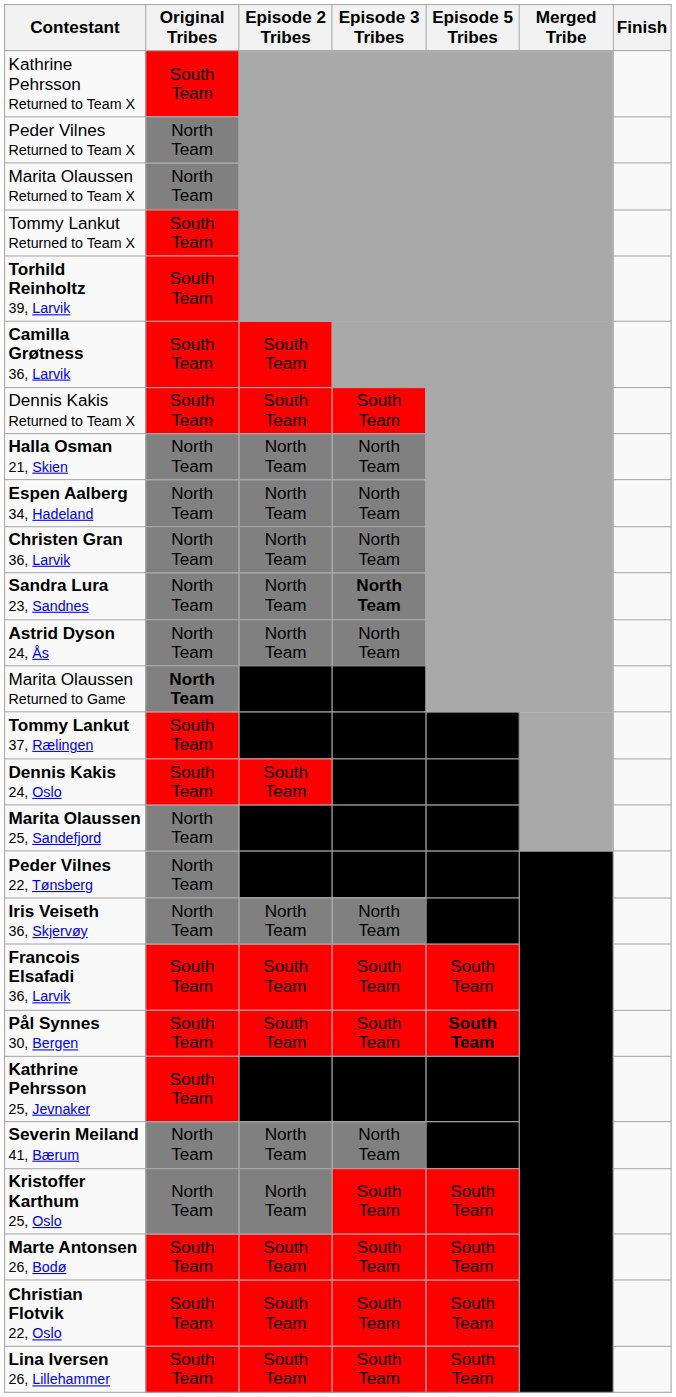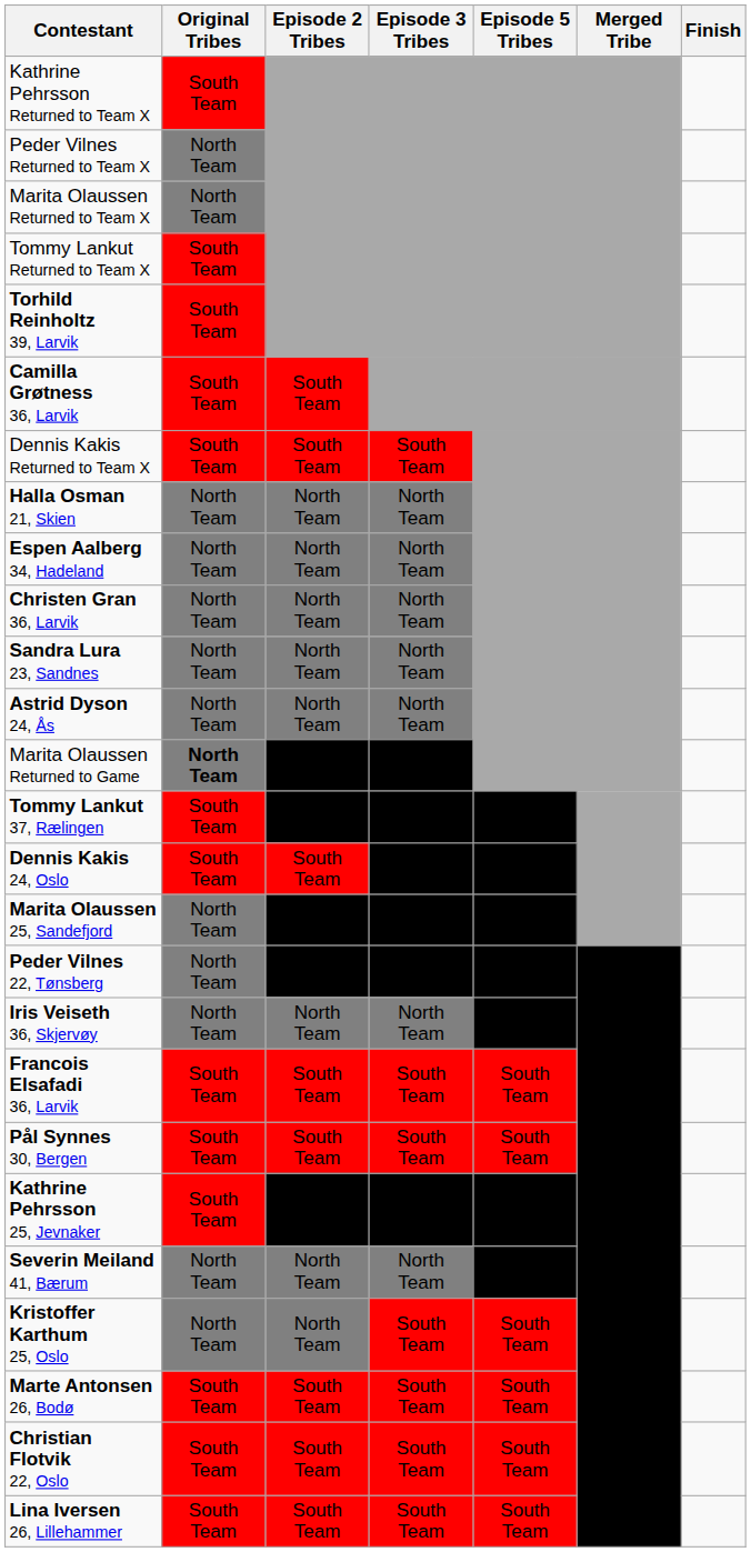Sandra Lura 23, Sandnes | Episode 3 Tribes: bold -> normal
Pål Synnes 30, Bergen | Episode 5 Tribes: bold -> normal
